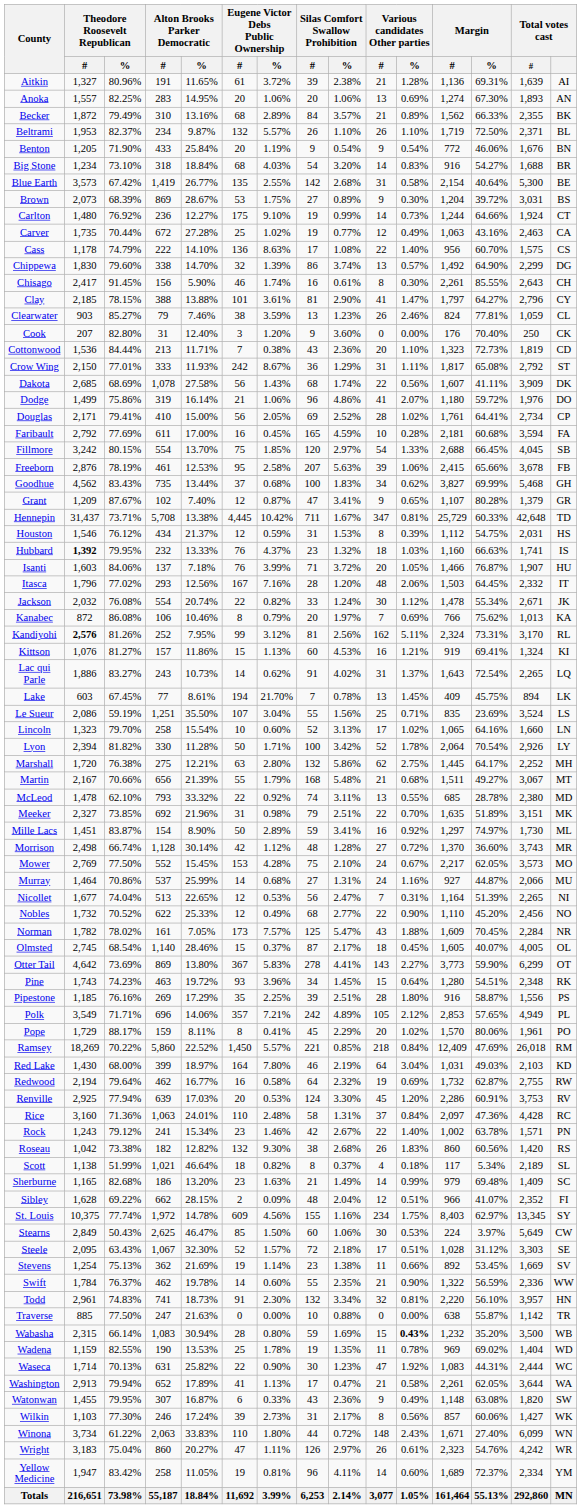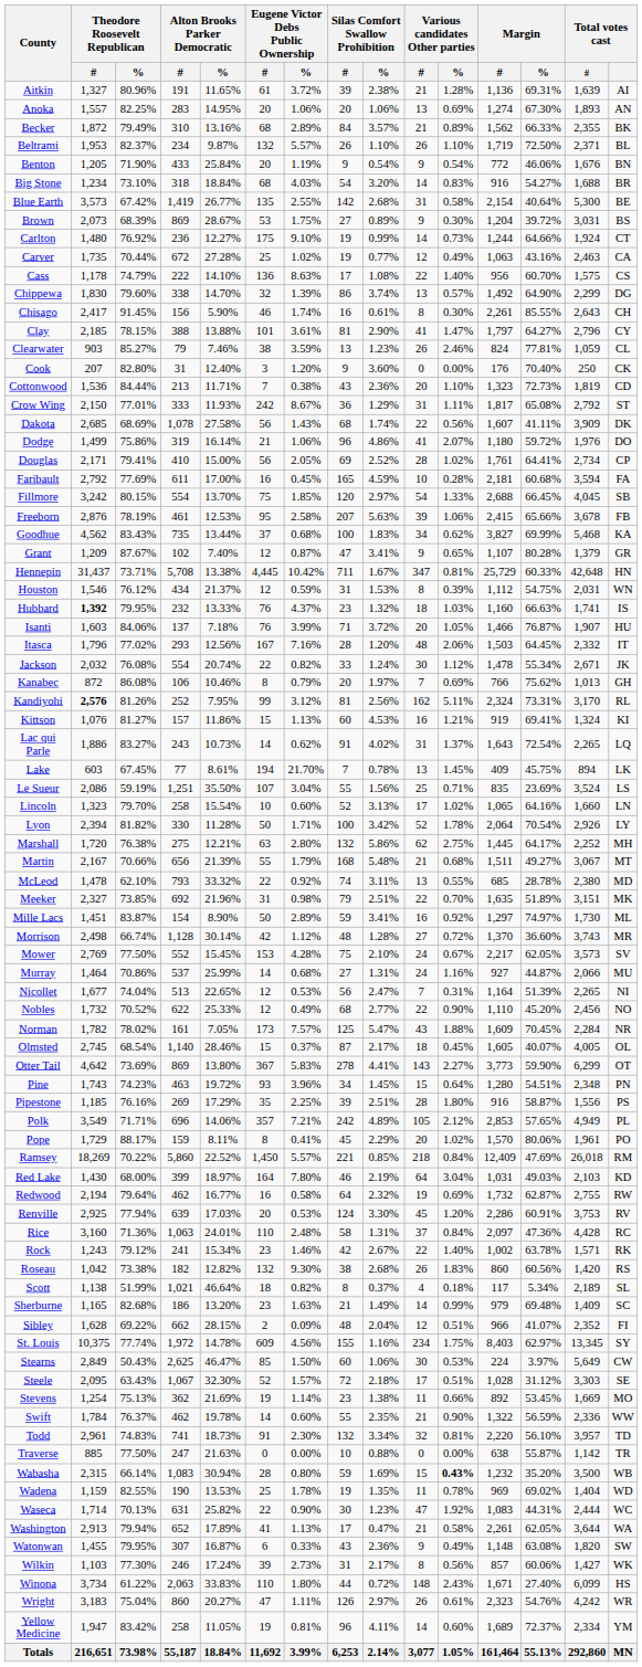Goodhue | Total votes cast: GH -> KA
Hennepin | Total votes cast: TD -> HN
Houston | Total votes cast: HS -> WN
Kanabec | Total votes cast: KA -> GH
Mower | Total votes cast: MO -> SV
Pine | Total votes cast: RK -> PN
Rock | Total votes cast: PN -> RK
Stevens | Total votes cast: SV -> MO
Todd | Total votes cast: HN -> TD
Winona | Total votes cast: WN -> HS
